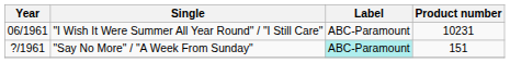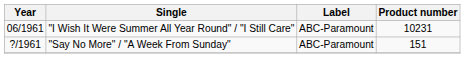"Say No More" / "A Week From Sunday" | Label: paleturquoise background -> no background
